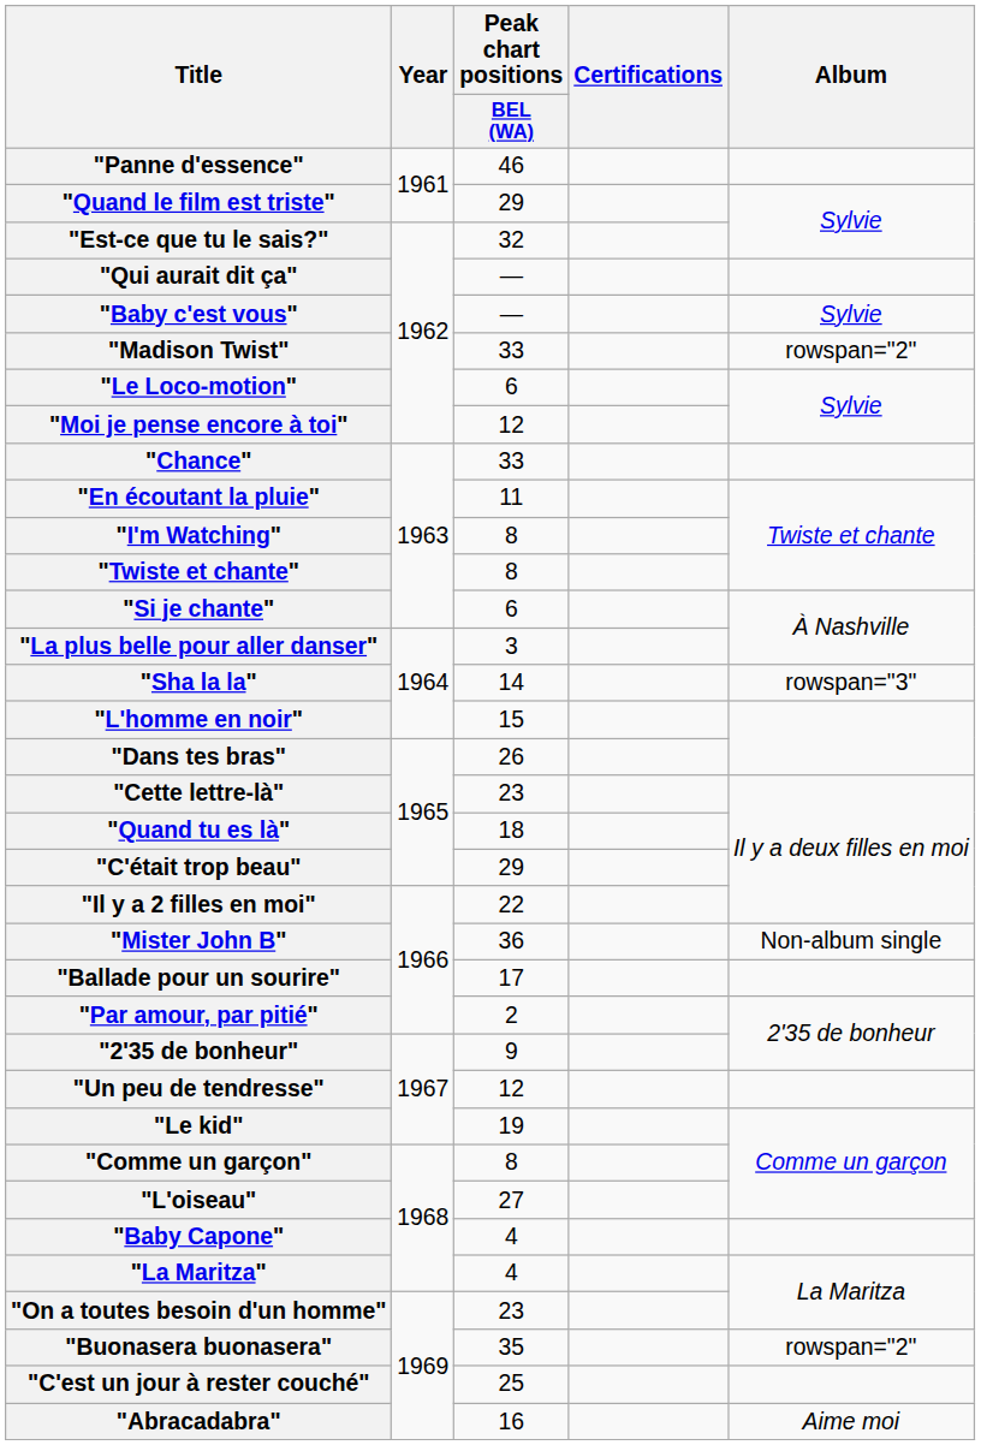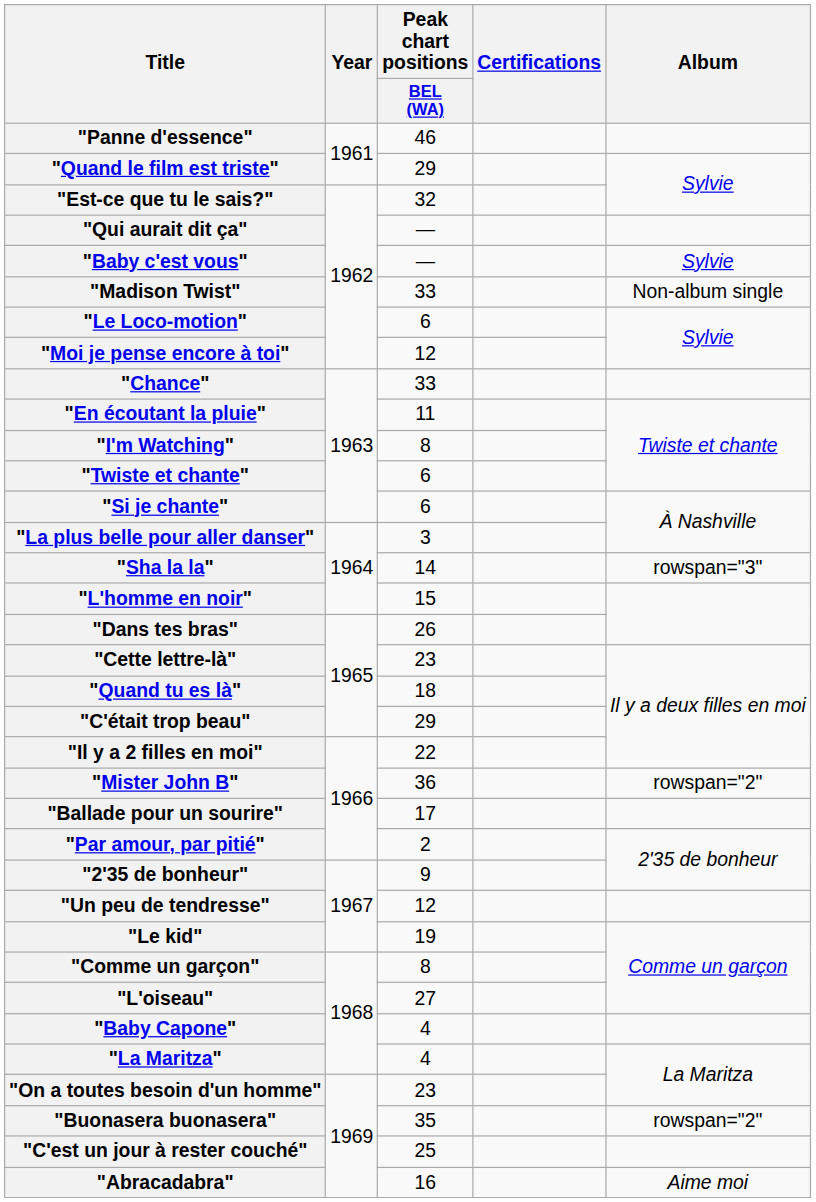"Madison Twist" | Album: rowspan="2" -> Non-album single
"Twiste et chante" | Peak chart positions / BEL (WA): 8 -> 6
"Mister John B" | Album: Non-album single -> rowspan="2"
